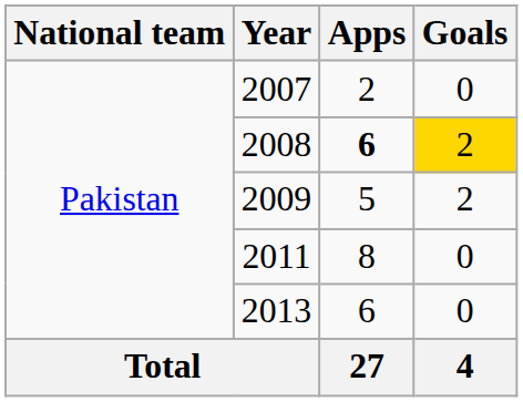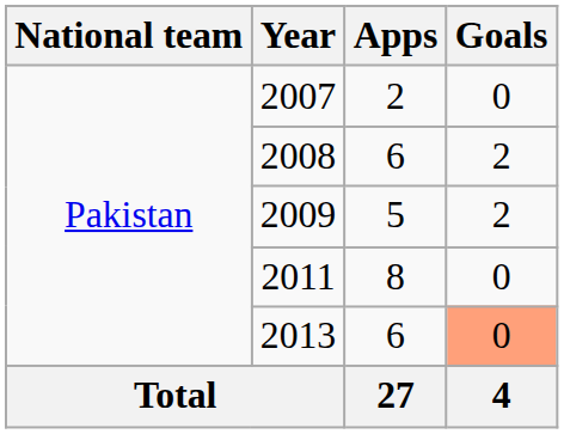2008 | Apps: bold -> normal
2008 | Goals: gold background -> no background
2013 | Goals: no background -> lightsalmon background
